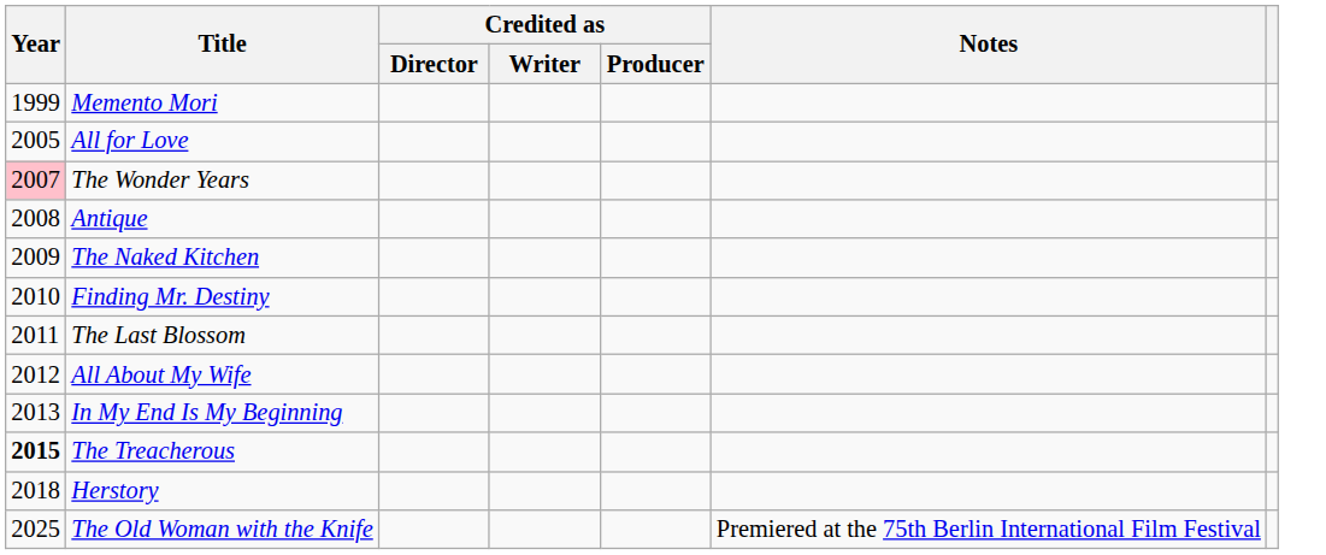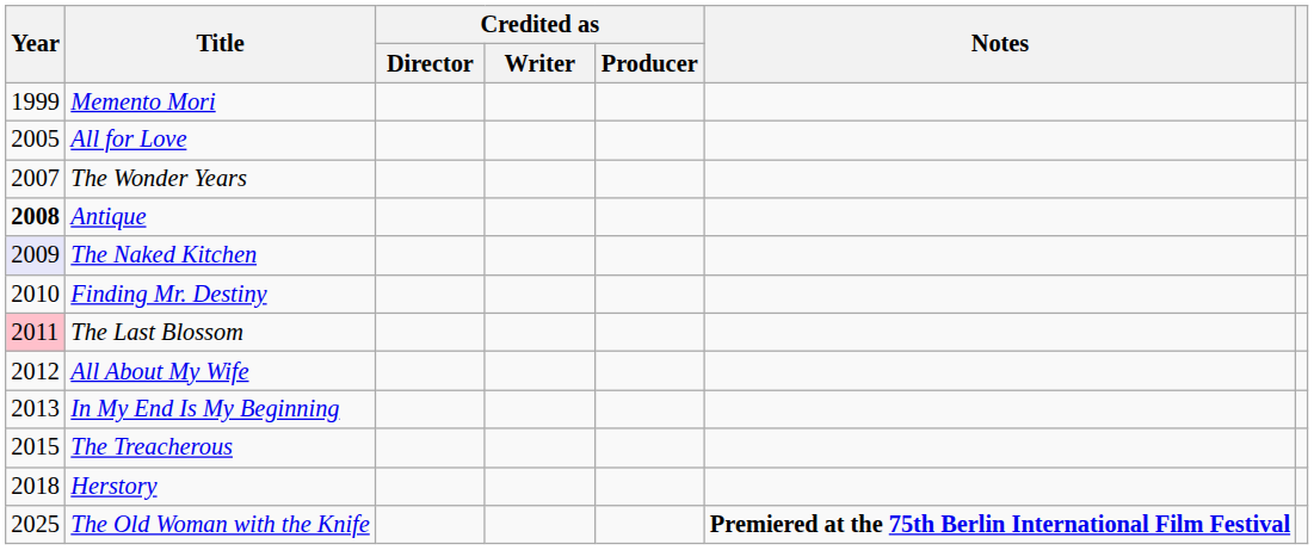The Wonder Years | Year: pink background -> no background
Antique | Year: normal -> bold
The Naked Kitchen | Year: no background -> lavender background
The Last Blossom | Year: no background -> pink background
The Treacherous | Year: bold -> normal
The Old Woman with the Knife | Notes: normal -> bold
